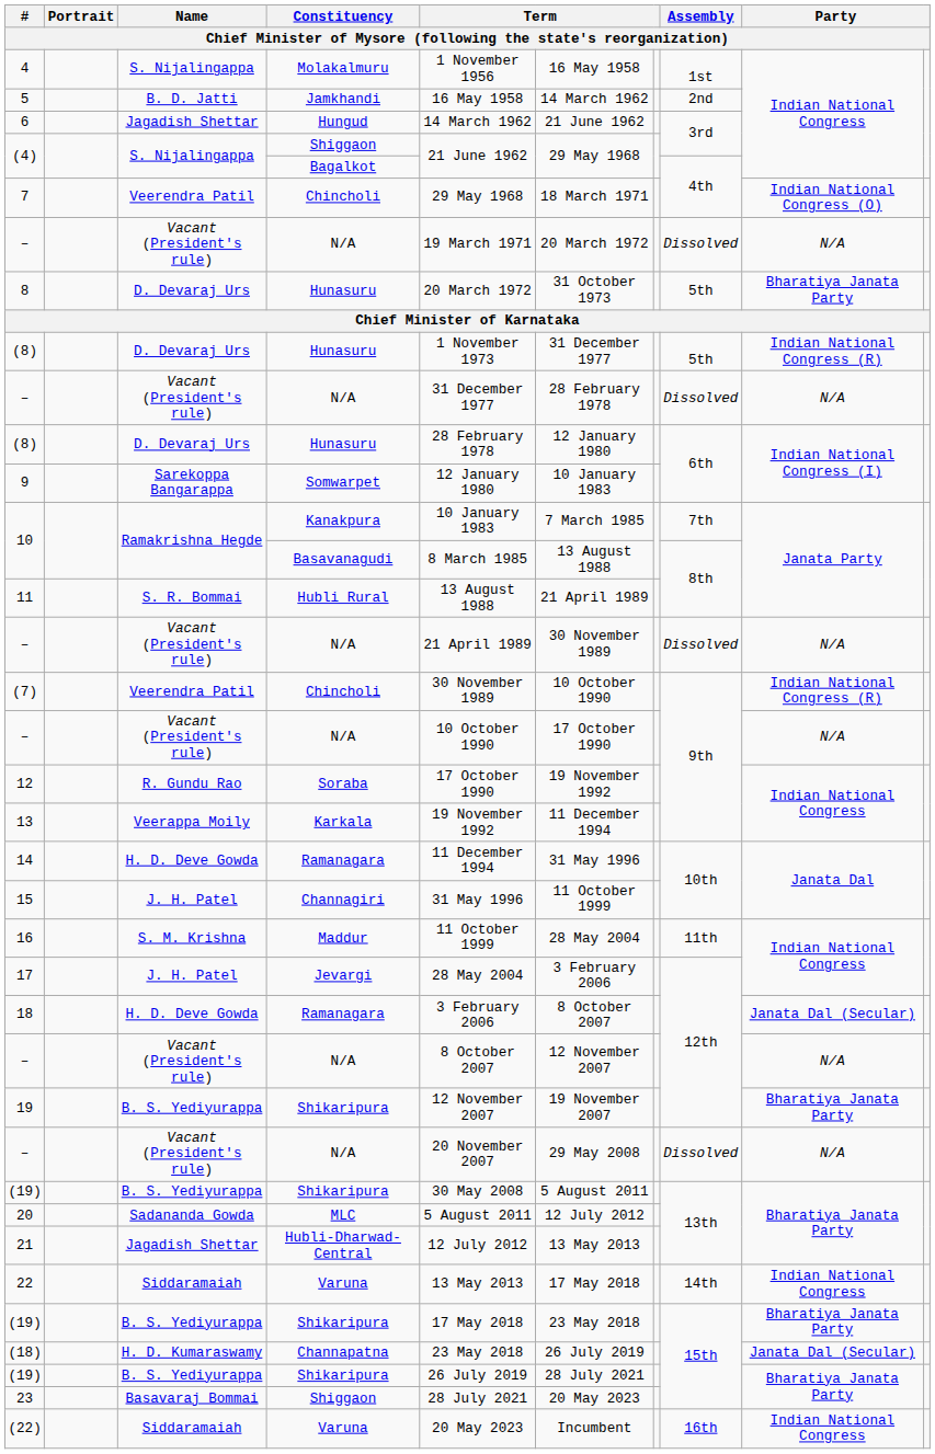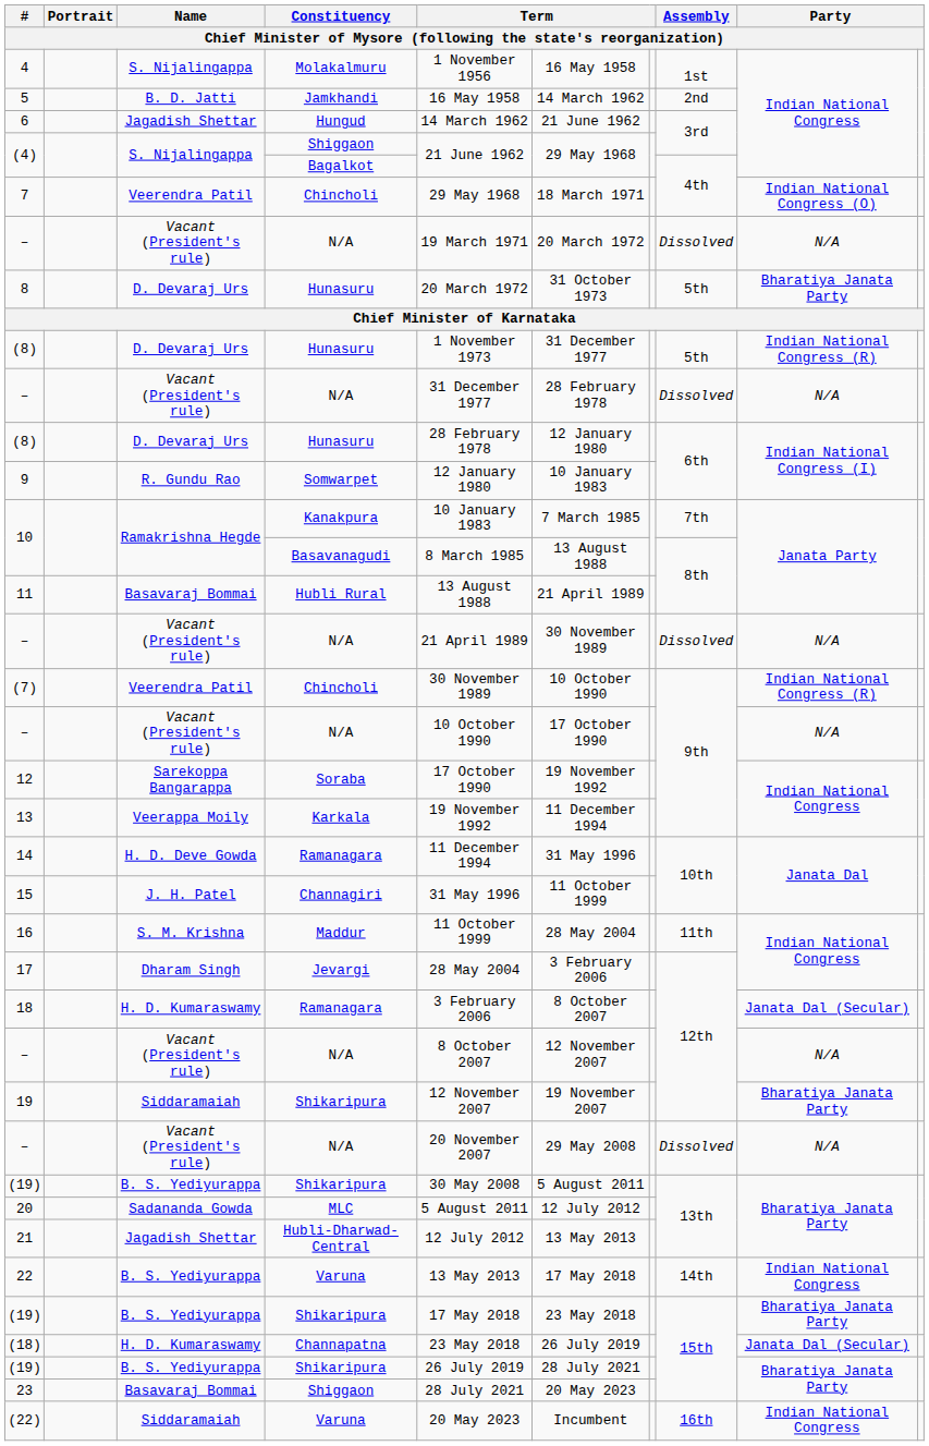9 | Name: Sarekoppa Bangarappa -> R. Gundu Rao
11 | Name: S. R. Bommai -> Basavaraj Bommai
12 | Name: R. Gundu Rao -> Sarekoppa Bangarappa
17 | Name: J. H. Patel -> Dharam Singh
18 | Name: H. D. Deve Gowda -> H. D. Kumaraswamy
19 | Name: B. S. Yediyurappa -> Siddaramaiah
22 | Name: Siddaramaiah -> B. S. Yediyurappa
